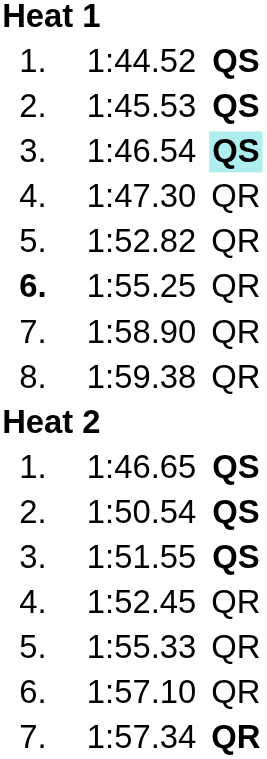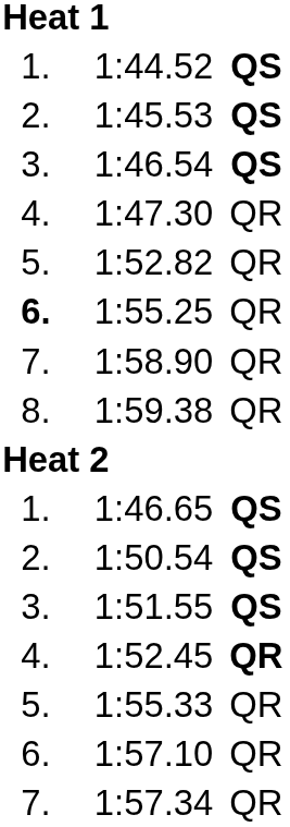1:46.54 | column 3: paleturquoise background -> no background
1:52.45 | column 3: normal -> bold
1:57.34 | column 3: bold -> normal
